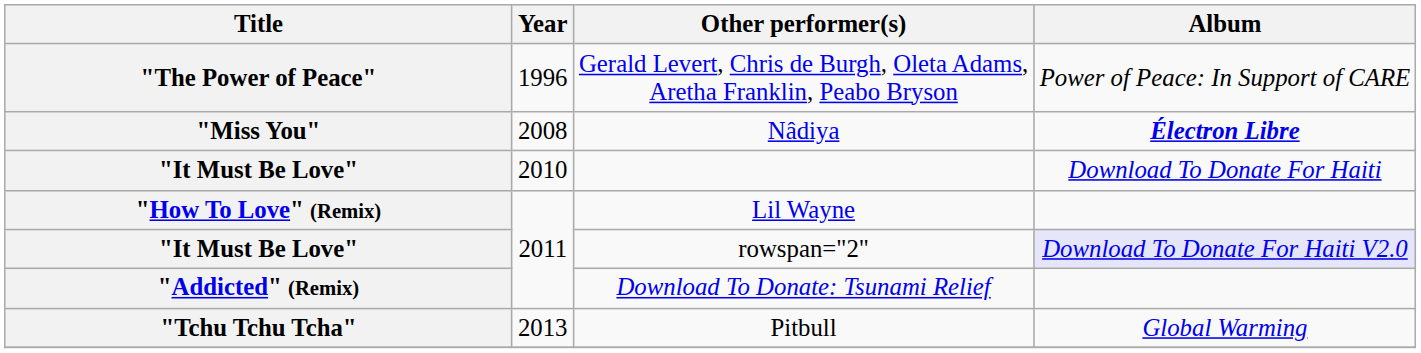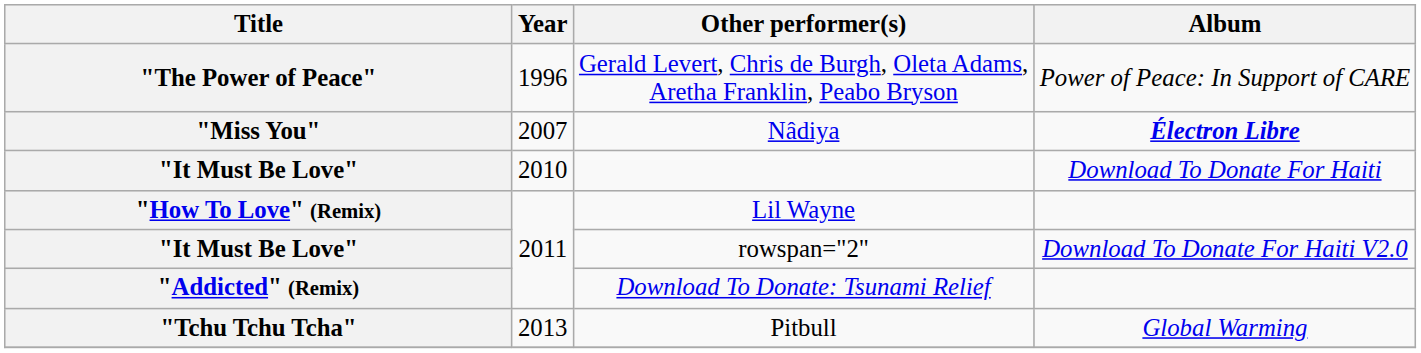Nâdiya | Year: 2008 -> 2007
rowspan="2" | Album: lavender background -> no background
